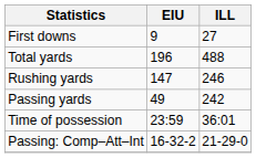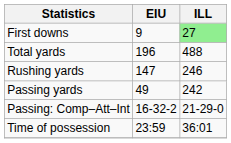First downs | ILL: no background -> lightgreen background
rows swapped: Passing: Comp–Att–Int <-> Time of possession
